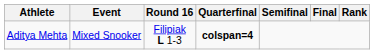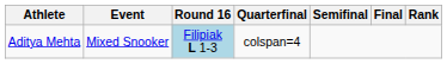Aditya Mehta | Round 16: no background -> lightblue background
Aditya Mehta | Quarterfinal: bold -> normal
